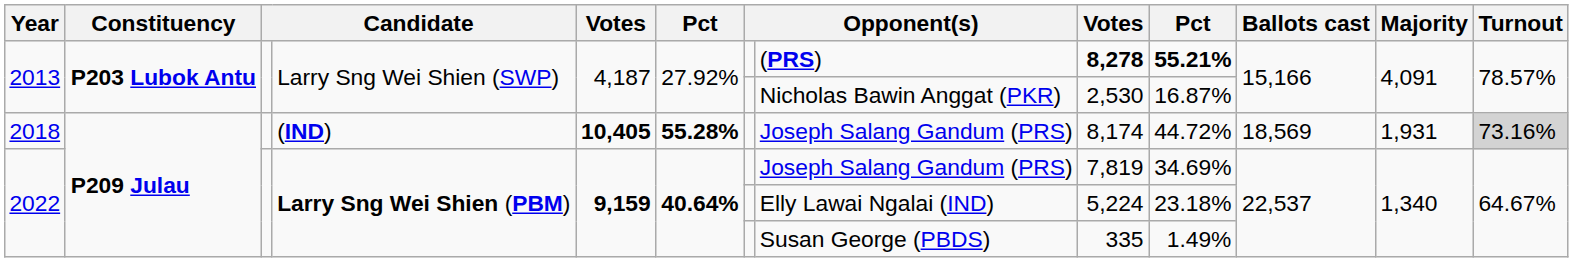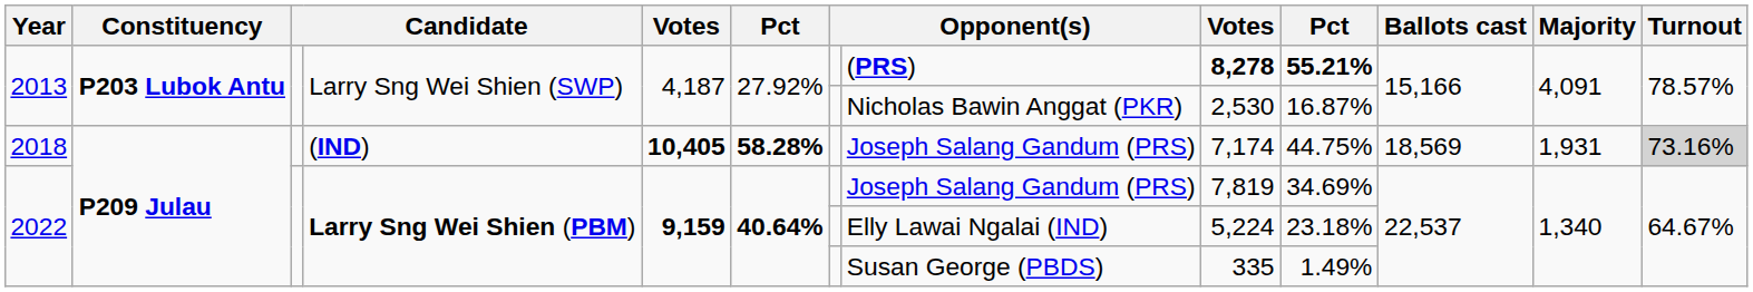2018 | column 6: 55.28% -> 58.28%
2018 | column 9: 8,174 -> 7,174
2018 | column 10: 44.72% -> 44.75%
